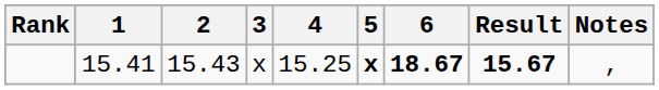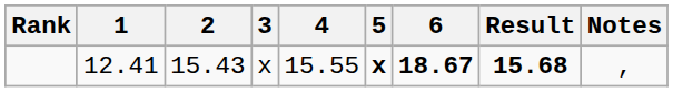row 2 | 1: 15.41 -> 12.41
row 2 | 4: 15.25 -> 15.55
row 2 | Result: 15.67 -> 15.68
